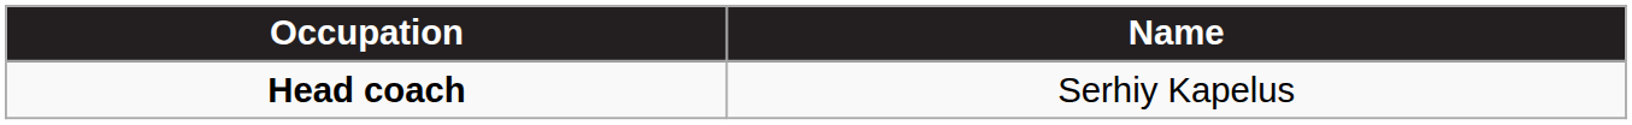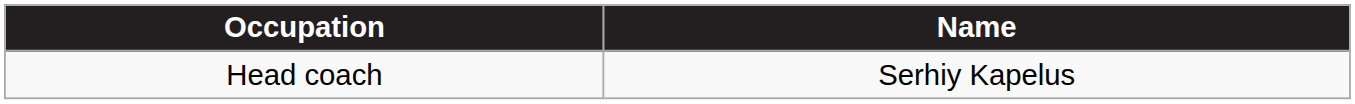Head coach | Occupation: bold -> normal
